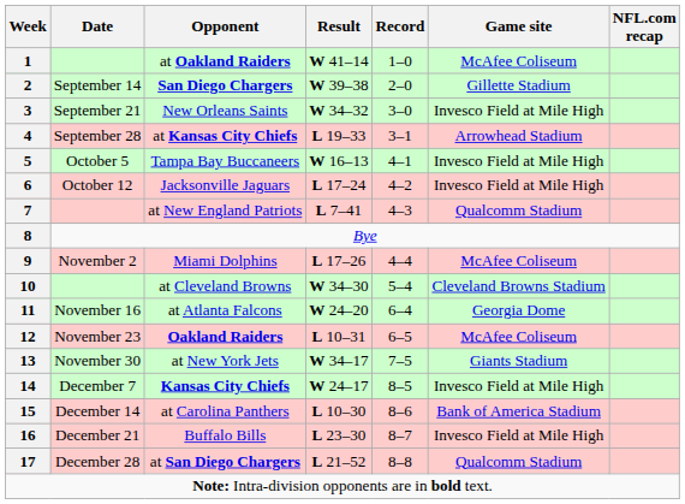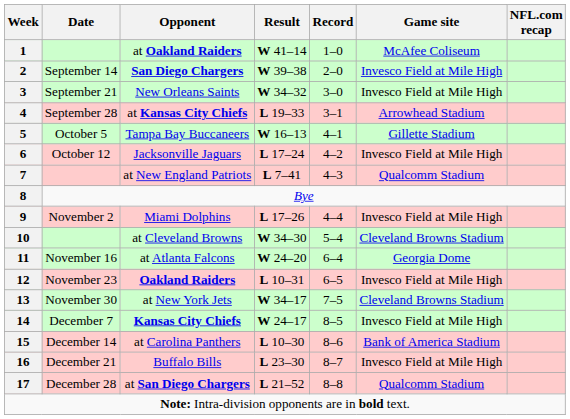2 | Game site: Gillette Stadium -> Invesco Field at Mile High
5 | Game site: Invesco Field at Mile High -> Gillette Stadium
9 | Game site: McAfee Coliseum -> Invesco Field at Mile High
12 | Game site: McAfee Coliseum -> Invesco Field at Mile High
13 | Game site: Giants Stadium -> Cleveland Browns Stadium
